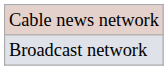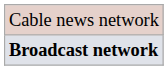row 2 | column 1: normal -> bold
